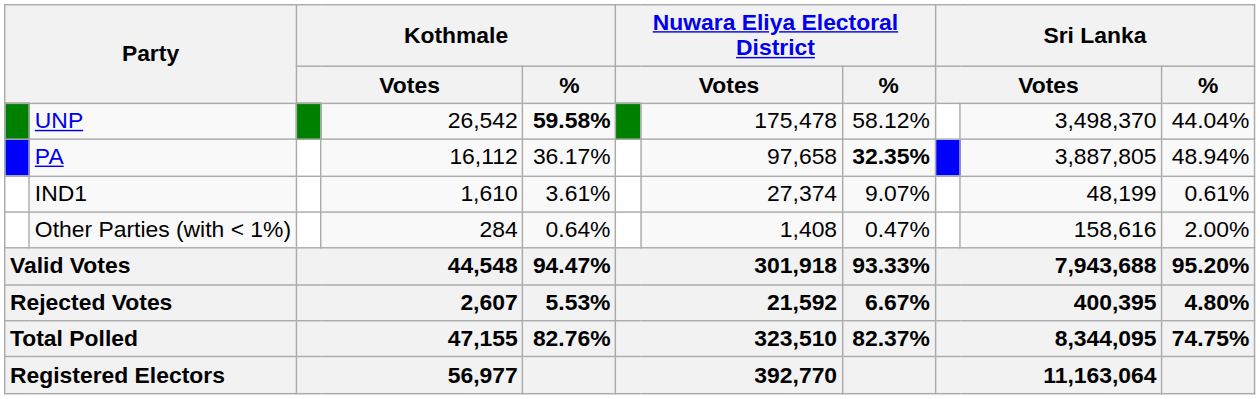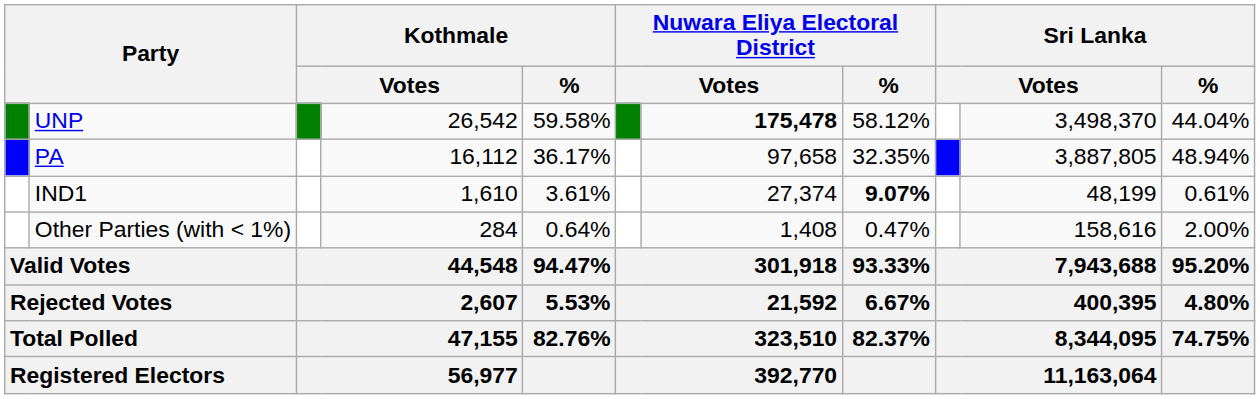UNP | Kothmale / %: bold -> normal
UNP | column 7: normal -> bold
PA | Nuwara Eliya Electoral District / %: bold -> normal
IND1 | Nuwara Eliya Electoral District / %: normal -> bold
